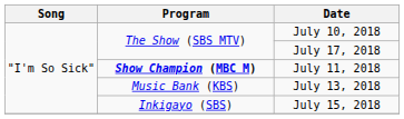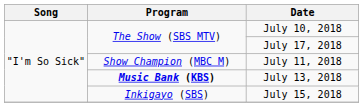July 11, 2018 | Program: bold -> normal
July 13, 2018 | Program: normal -> bold
